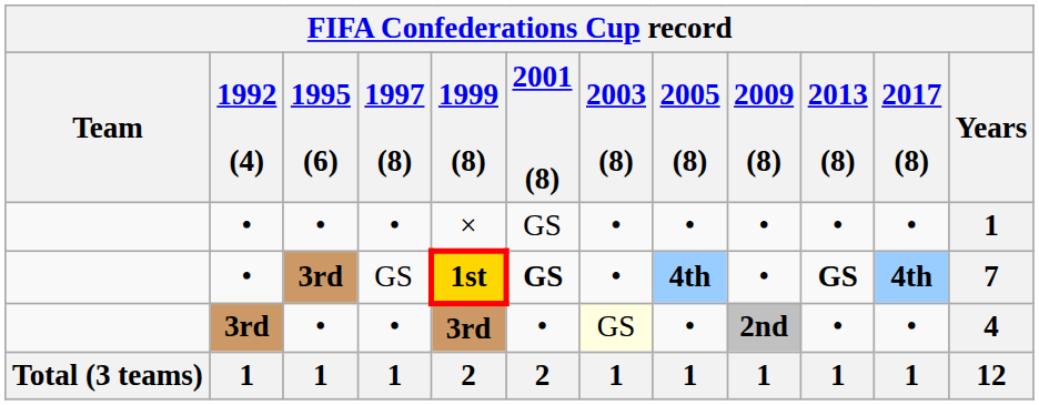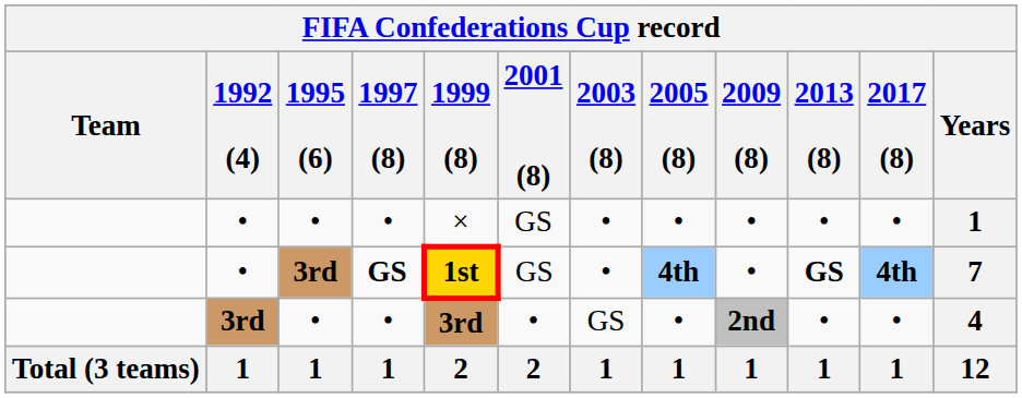row 4 | 1997 (8): normal -> bold
row 4 | 2001 (8): bold -> normal
row 5 | 2003 (8): lightyellow background -> no background
